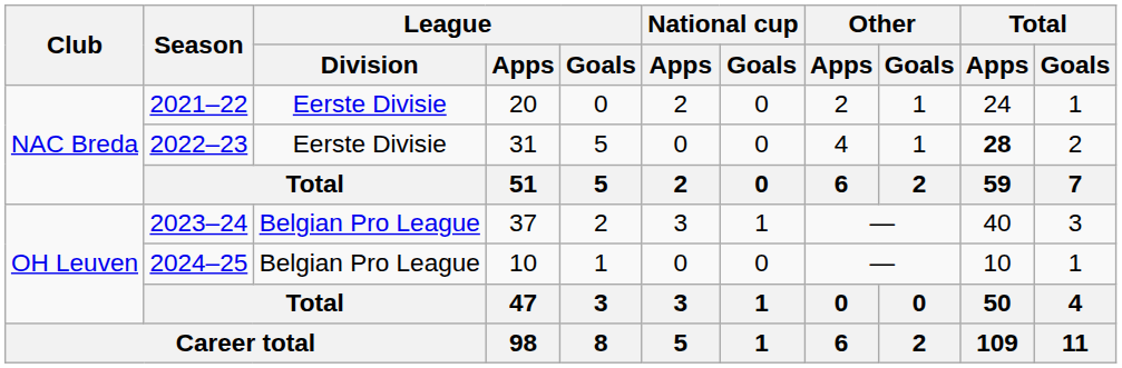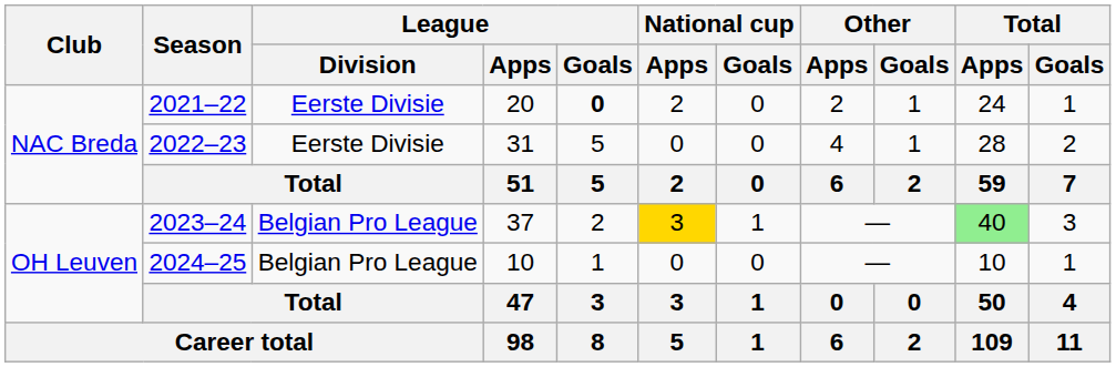2021–22 | League / Goals: normal -> bold
2022–23 | Total / Apps: bold -> normal
2023–24 | National cup / Apps: no background -> gold background
2023–24 | Total / Apps: no background -> lightgreen background
